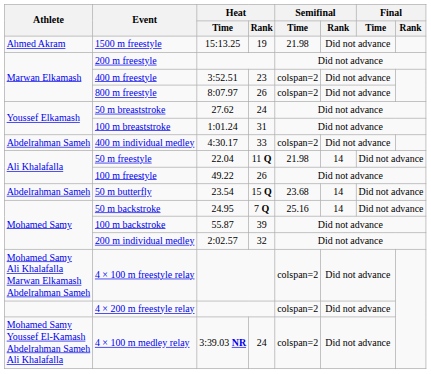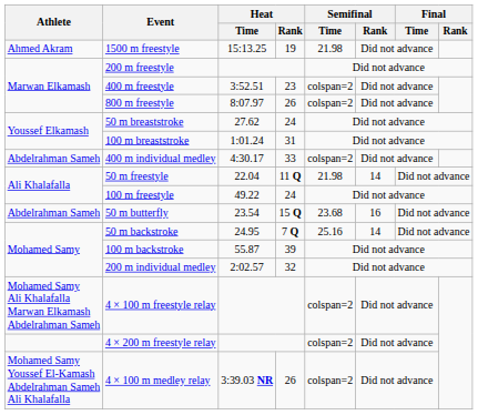100 m freestyle | Heat / Rank: 26 -> 24
50 m butterfly | Semifinal / Rank: 14 -> 16
4 × 100 m medley relay | Heat / Rank: 24 -> 26
